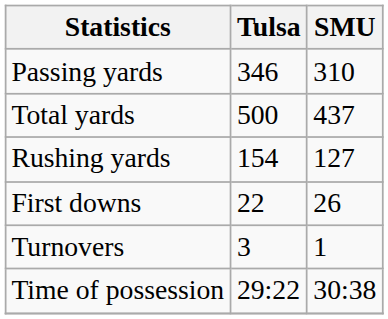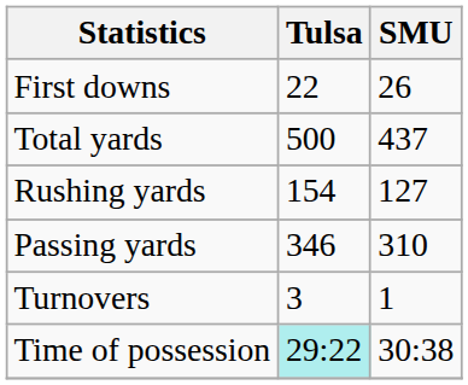rows swapped: First downs <-> Passing yards
Time of possession | Tulsa: no background -> paleturquoise background
